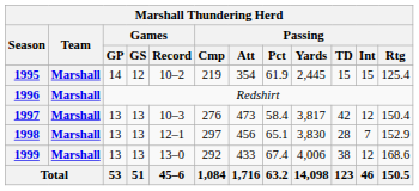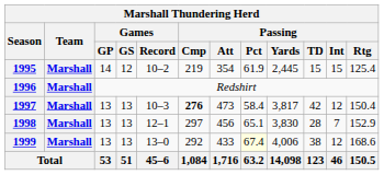1997 | Passing / Cmp: normal -> bold
1999 | Passing / Pct: no background -> lightyellow background
